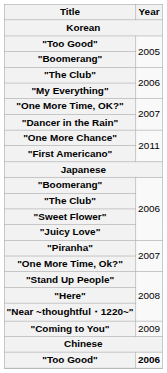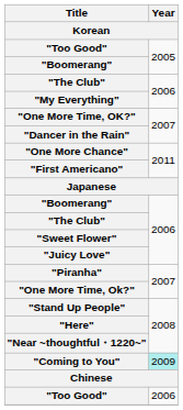"Coming to You" | Year: no background -> paleturquoise background
"Too Good" / 2006 | Year: bold -> normal
